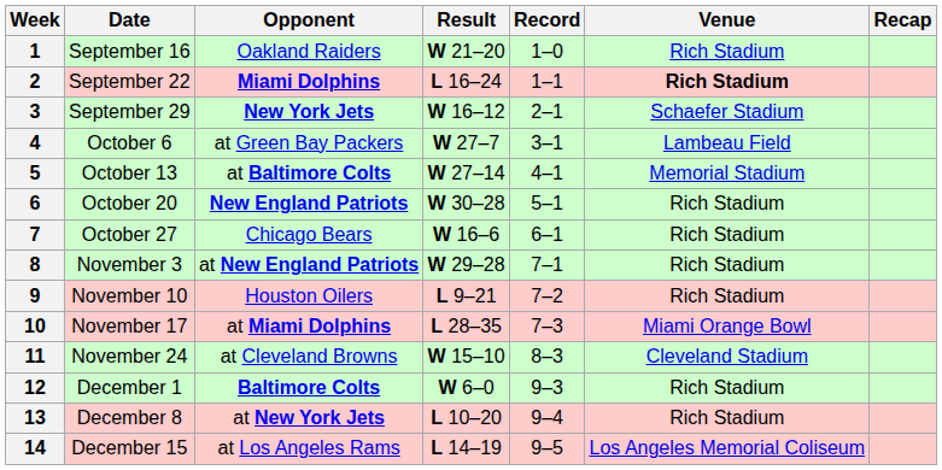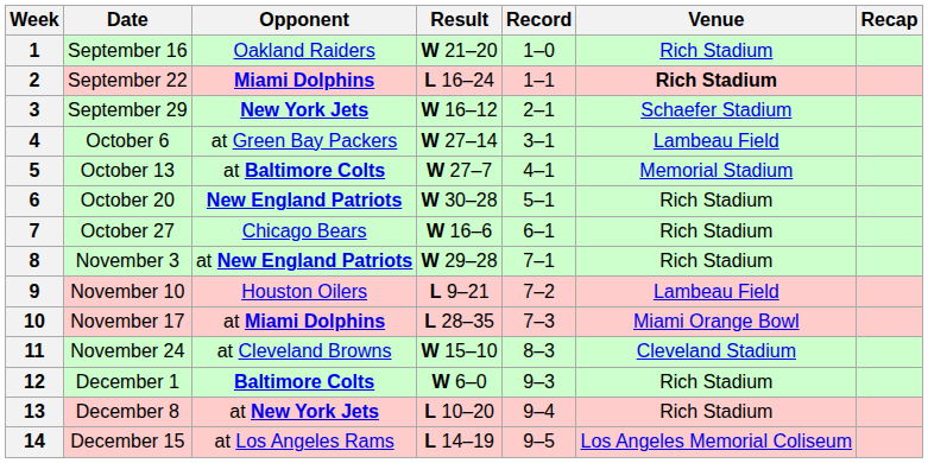4 | Result: W 27–7 -> W 27–14
5 | Result: W 27–14 -> W 27–7
9 | Venue: Rich Stadium -> Lambeau Field
